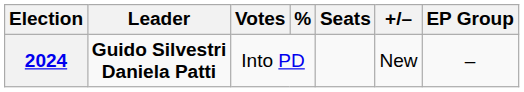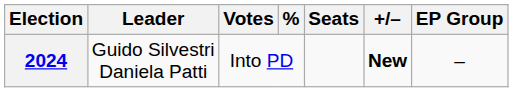2024 | Leader: bold -> normal
2024 | +/–: normal -> bold
